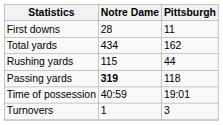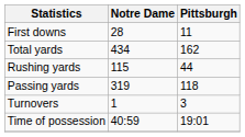Passing yards | Notre Dame: bold -> normal
rows swapped: Turnovers <-> Time of possession
